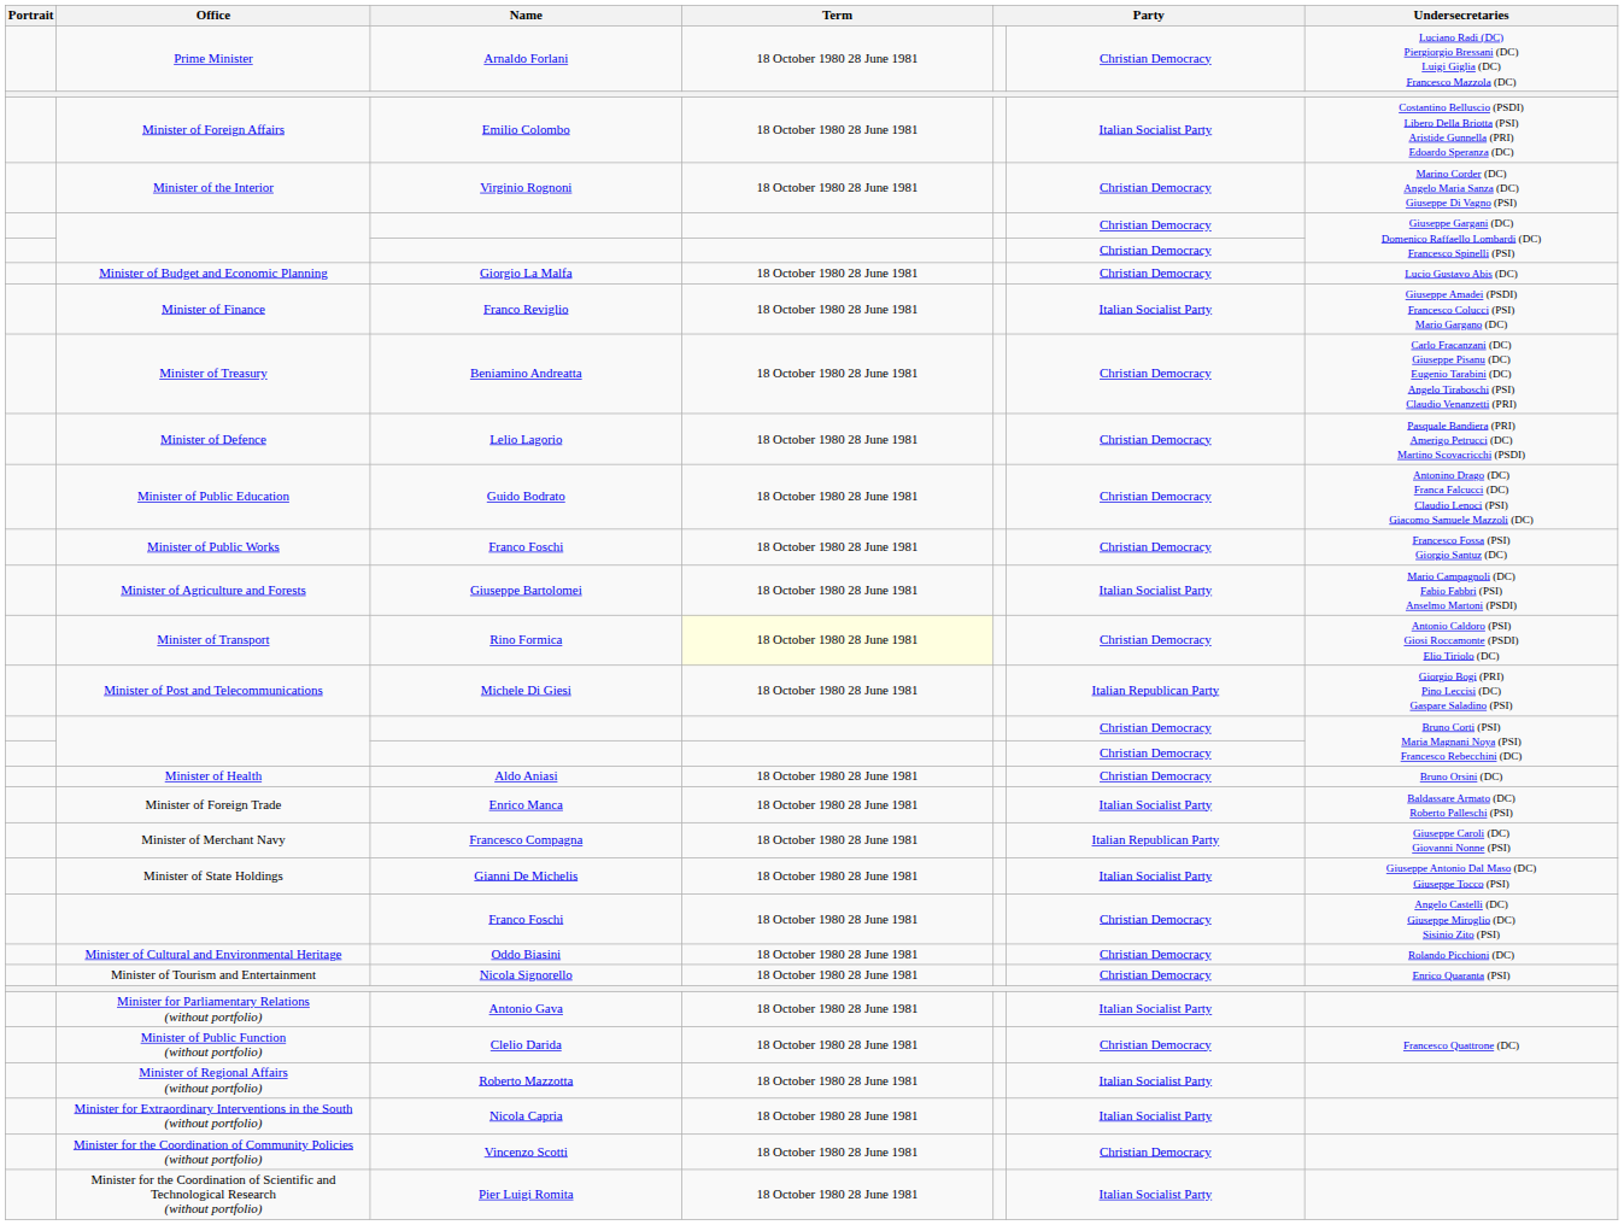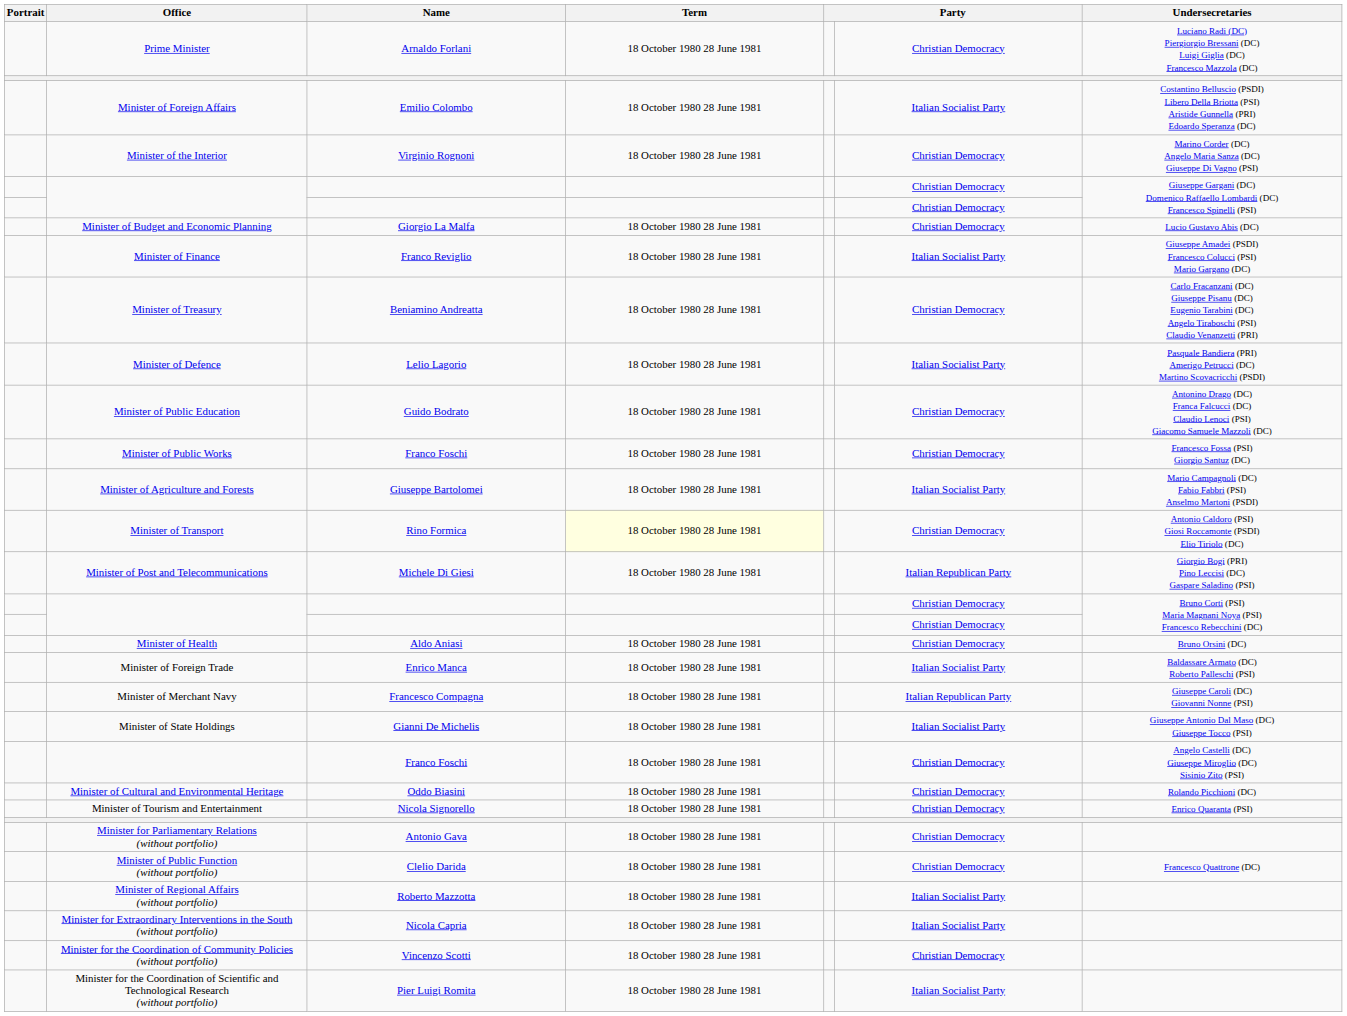Minister of Defence | column 6: Christian Democracy -> Italian Socialist Party
Minister for Parliamentary Relations (without portfolio) | column 6: Italian Socialist Party -> Christian Democracy
